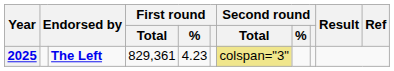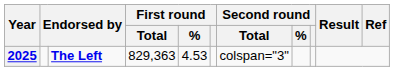2025 | First round / Total: 829,361 -> 829,363
2025 | First round / %: 4.23 -> 4.53
2025 | Second round / Total: khaki background -> no background
